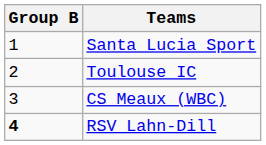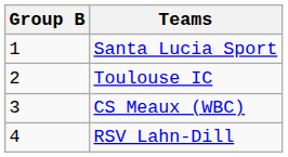RSV Lahn-Dill | Group B: bold -> normal
